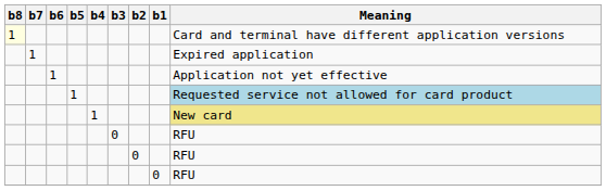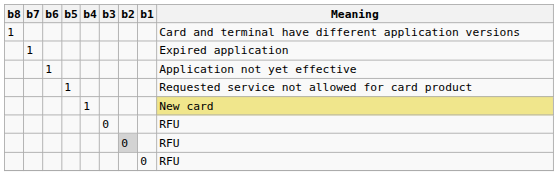row 2 | b8: lightyellow background -> no background
row 5 | Meaning: lightblue background -> no background
row 8 | b2: no background -> lightgrey background
